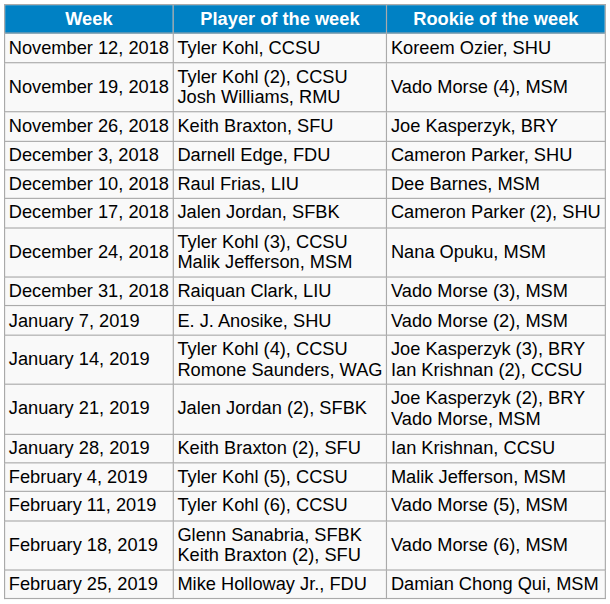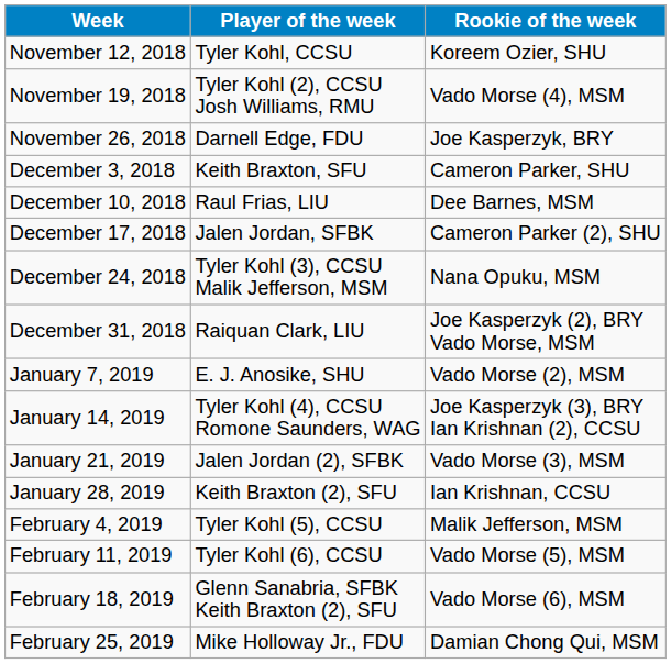November 26, 2018 | Player of the week: Keith Braxton, SFU -> Darnell Edge, FDU
December 3, 2018 | Player of the week: Darnell Edge, FDU -> Keith Braxton, SFU
December 31, 2018 | Rookie of the week: Vado Morse (3), MSM -> Joe Kasperzyk (2), BRY Vado Morse, MSM
January 21, 2019 | Rookie of the week: Joe Kasperzyk (2), BRY Vado Morse, MSM -> Vado Morse (3), MSM
